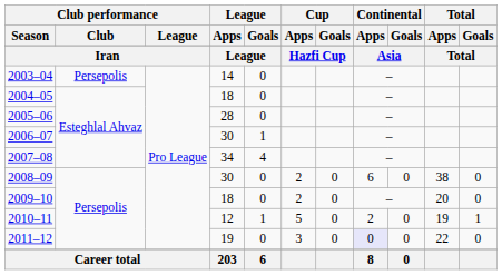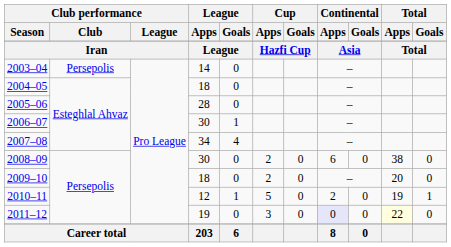2011–12 | Total / Apps: no background -> lightyellow background
